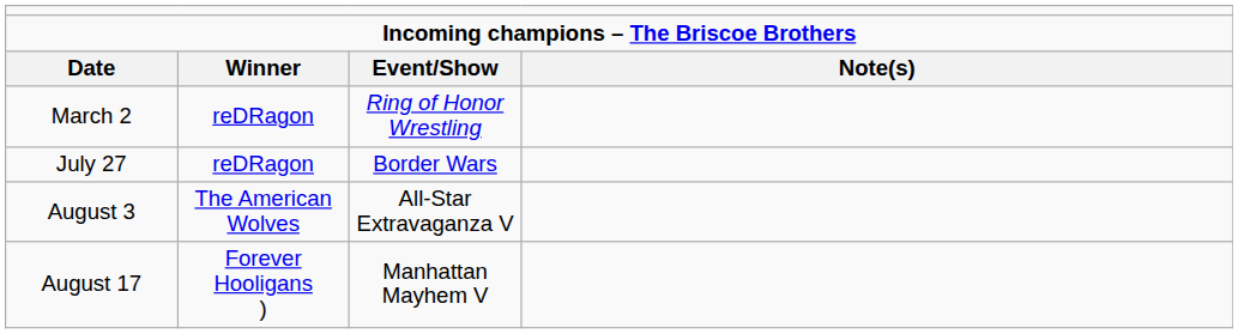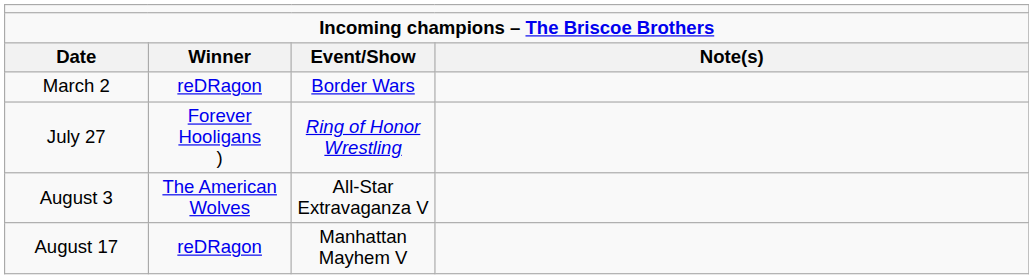March 2 | column 3: Ring of Honor Wrestling -> Border Wars
July 27 | column 2: reDRagon -> Forever Hooligans )
July 27 | column 3: Border Wars -> Ring of Honor Wrestling
August 17 | column 2: Forever Hooligans ) -> reDRagon
